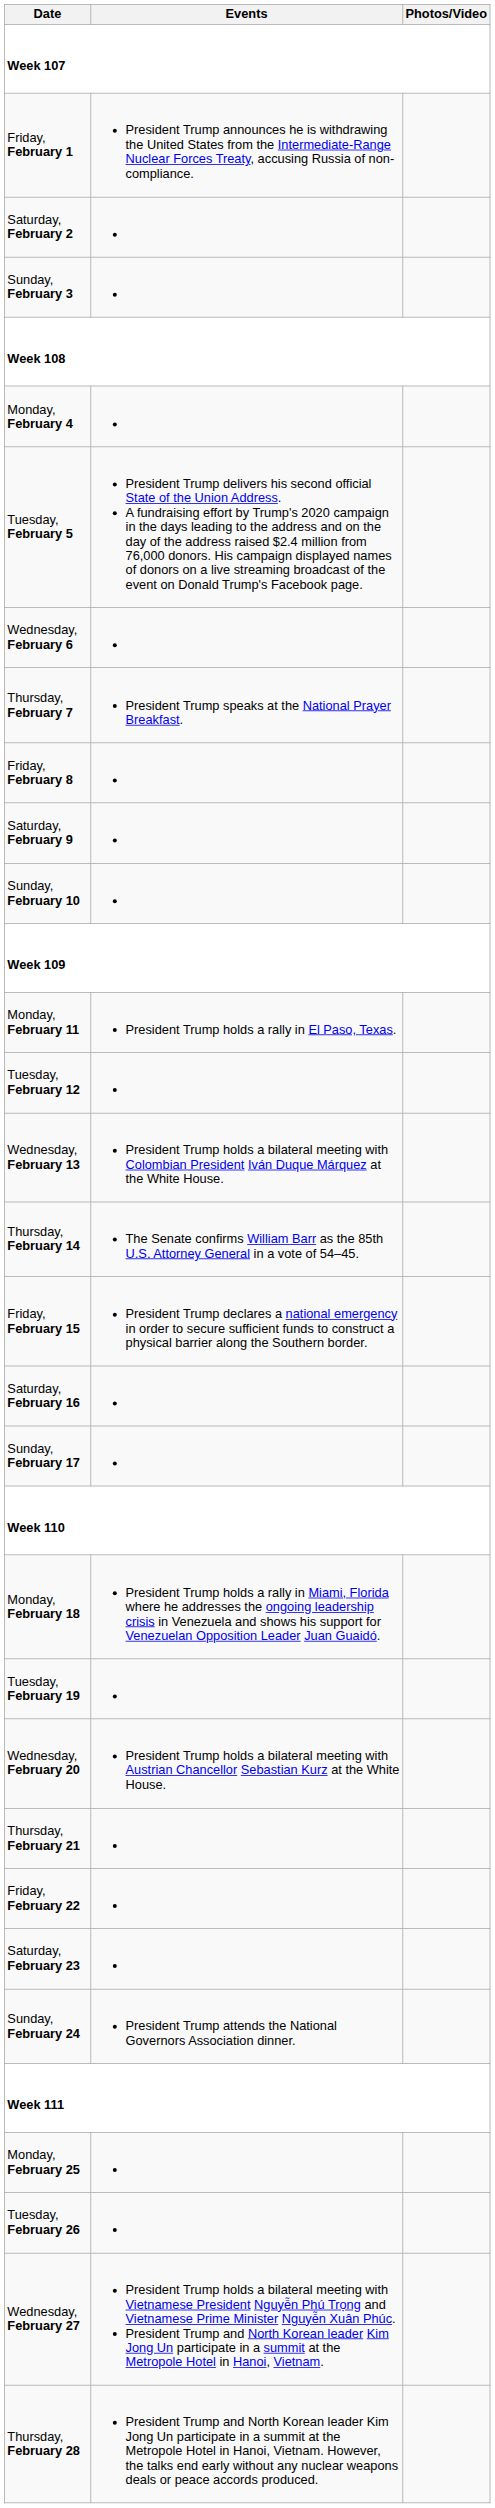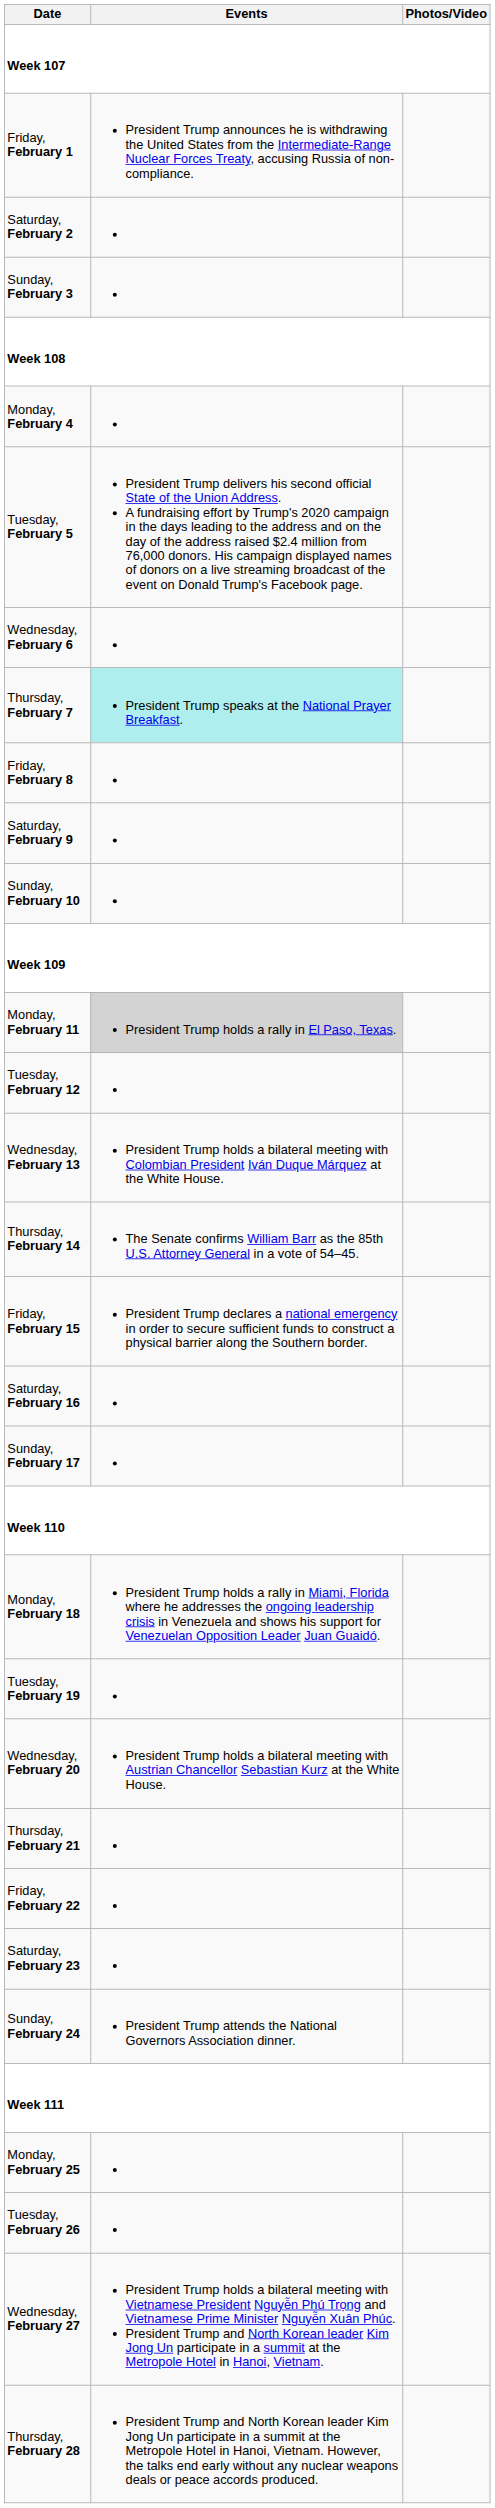Thursday, February 7 | Events: no background -> paleturquoise background
Monday, February 11 | Events: no background -> lightgrey background
